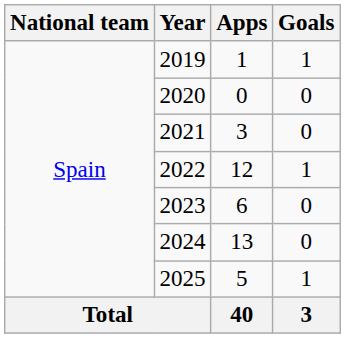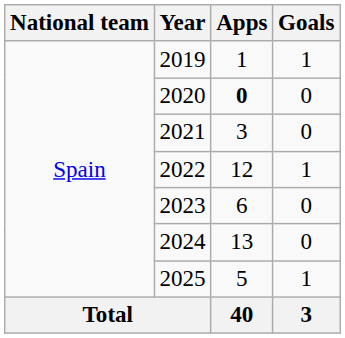2020 | Apps: normal -> bold
